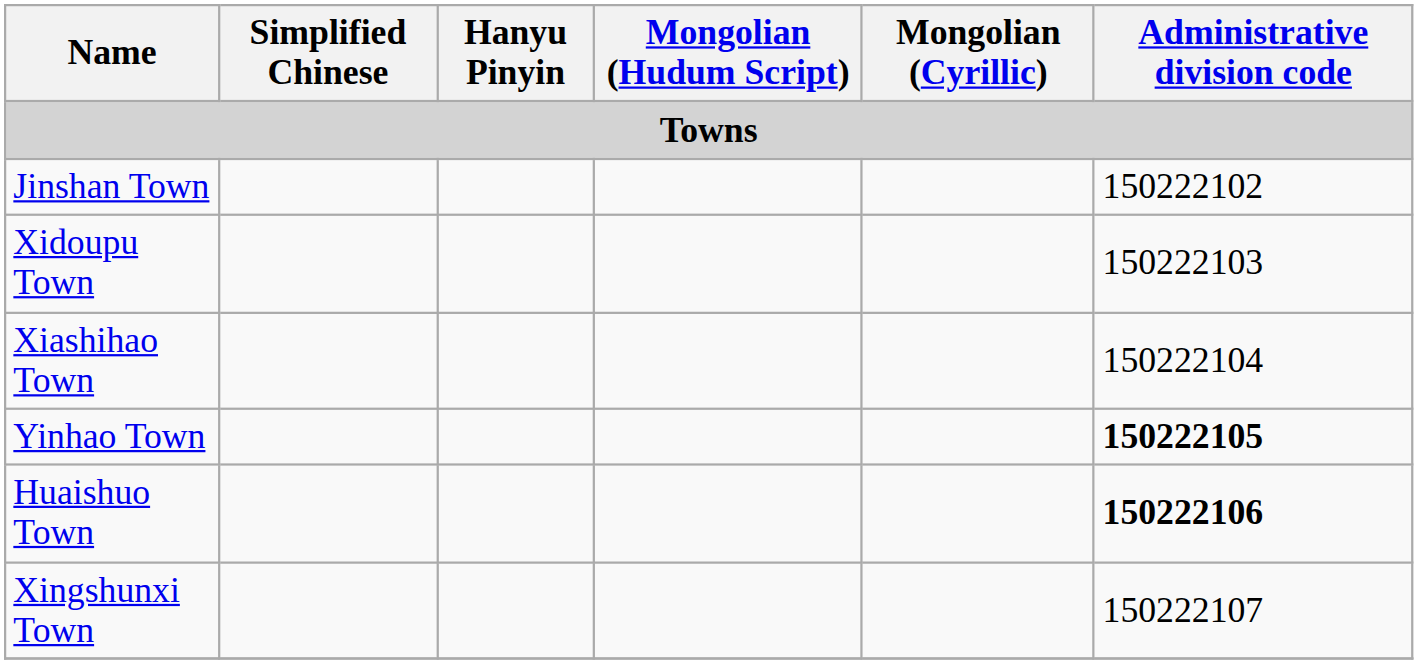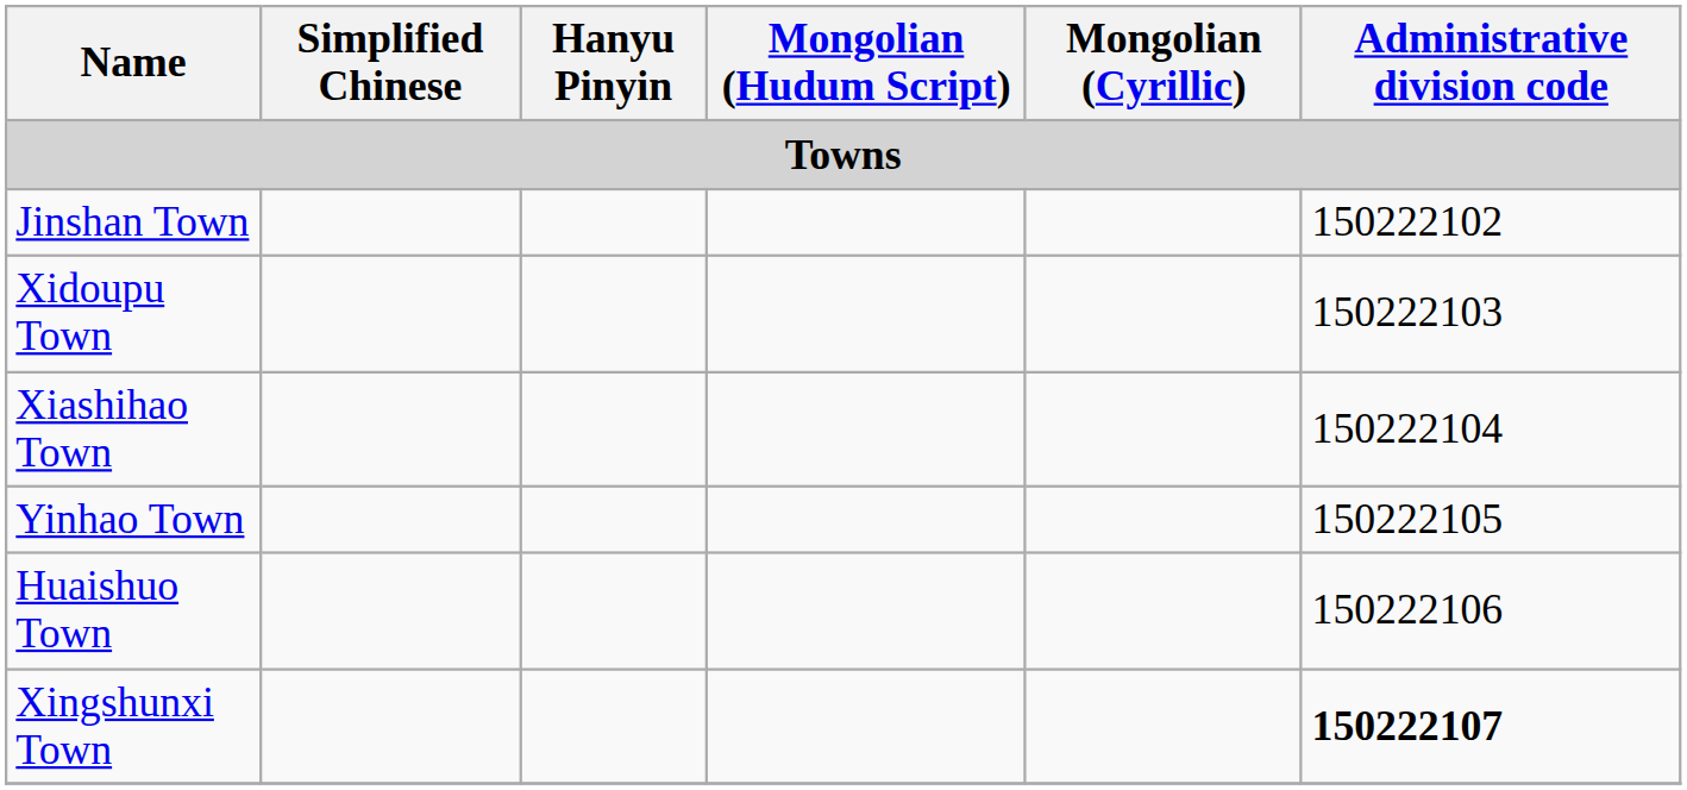Yinhao Town | Administrative division code: bold -> normal
Huaishuo Town | Administrative division code: bold -> normal
Xingshunxi Town | Administrative division code: normal -> bold
